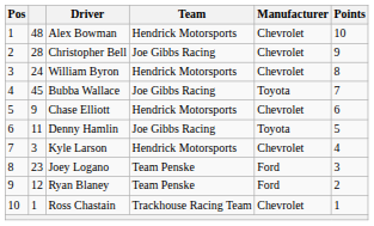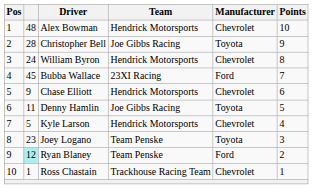Christopher Bell | Manufacturer: Chevrolet -> Toyota
Bubba Wallace | Team: Joe Gibbs Racing -> 23XI Racing
Bubba Wallace | Manufacturer: Toyota -> Ford
Kyle Larson | column 2: 3 -> 5
Joey Logano | Manufacturer: Ford -> Toyota
Ryan Blaney | column 2: no background -> paleturquoise background
